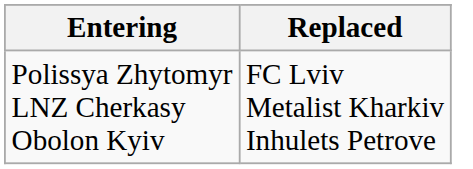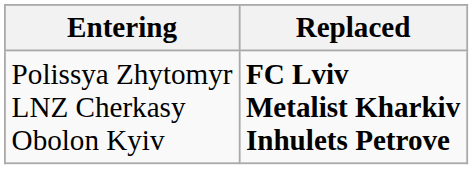Polissya Zhytomyr LNZ Cherkasy Obolon Kyiv | Replaced: normal -> bold
